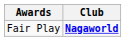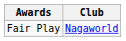Fair Play | Club: bold -> normal
